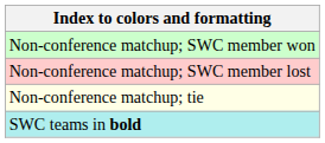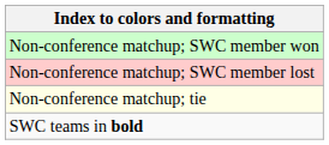row 5 | column 1: paleturquoise background -> no background
